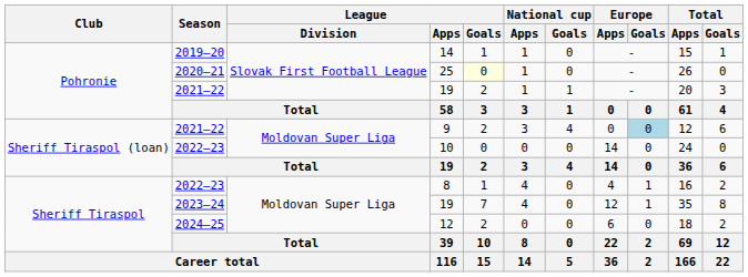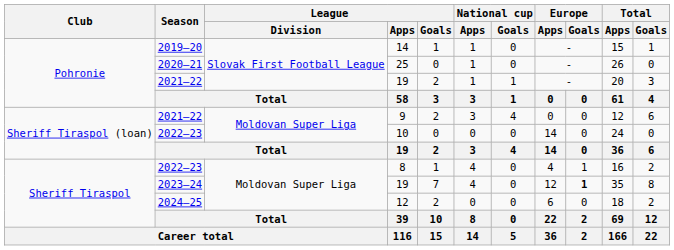25 | League / Goals: lightyellow background -> no background
9 | Europe / Goals: lightblue background -> no background
2023–24 / 19 | Europe / Goals: normal -> bold
